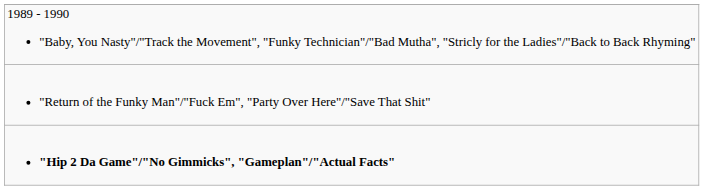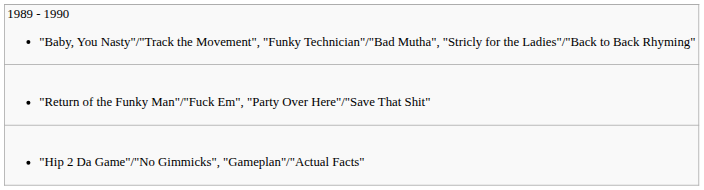row 3 | column 1: bold -> normal
